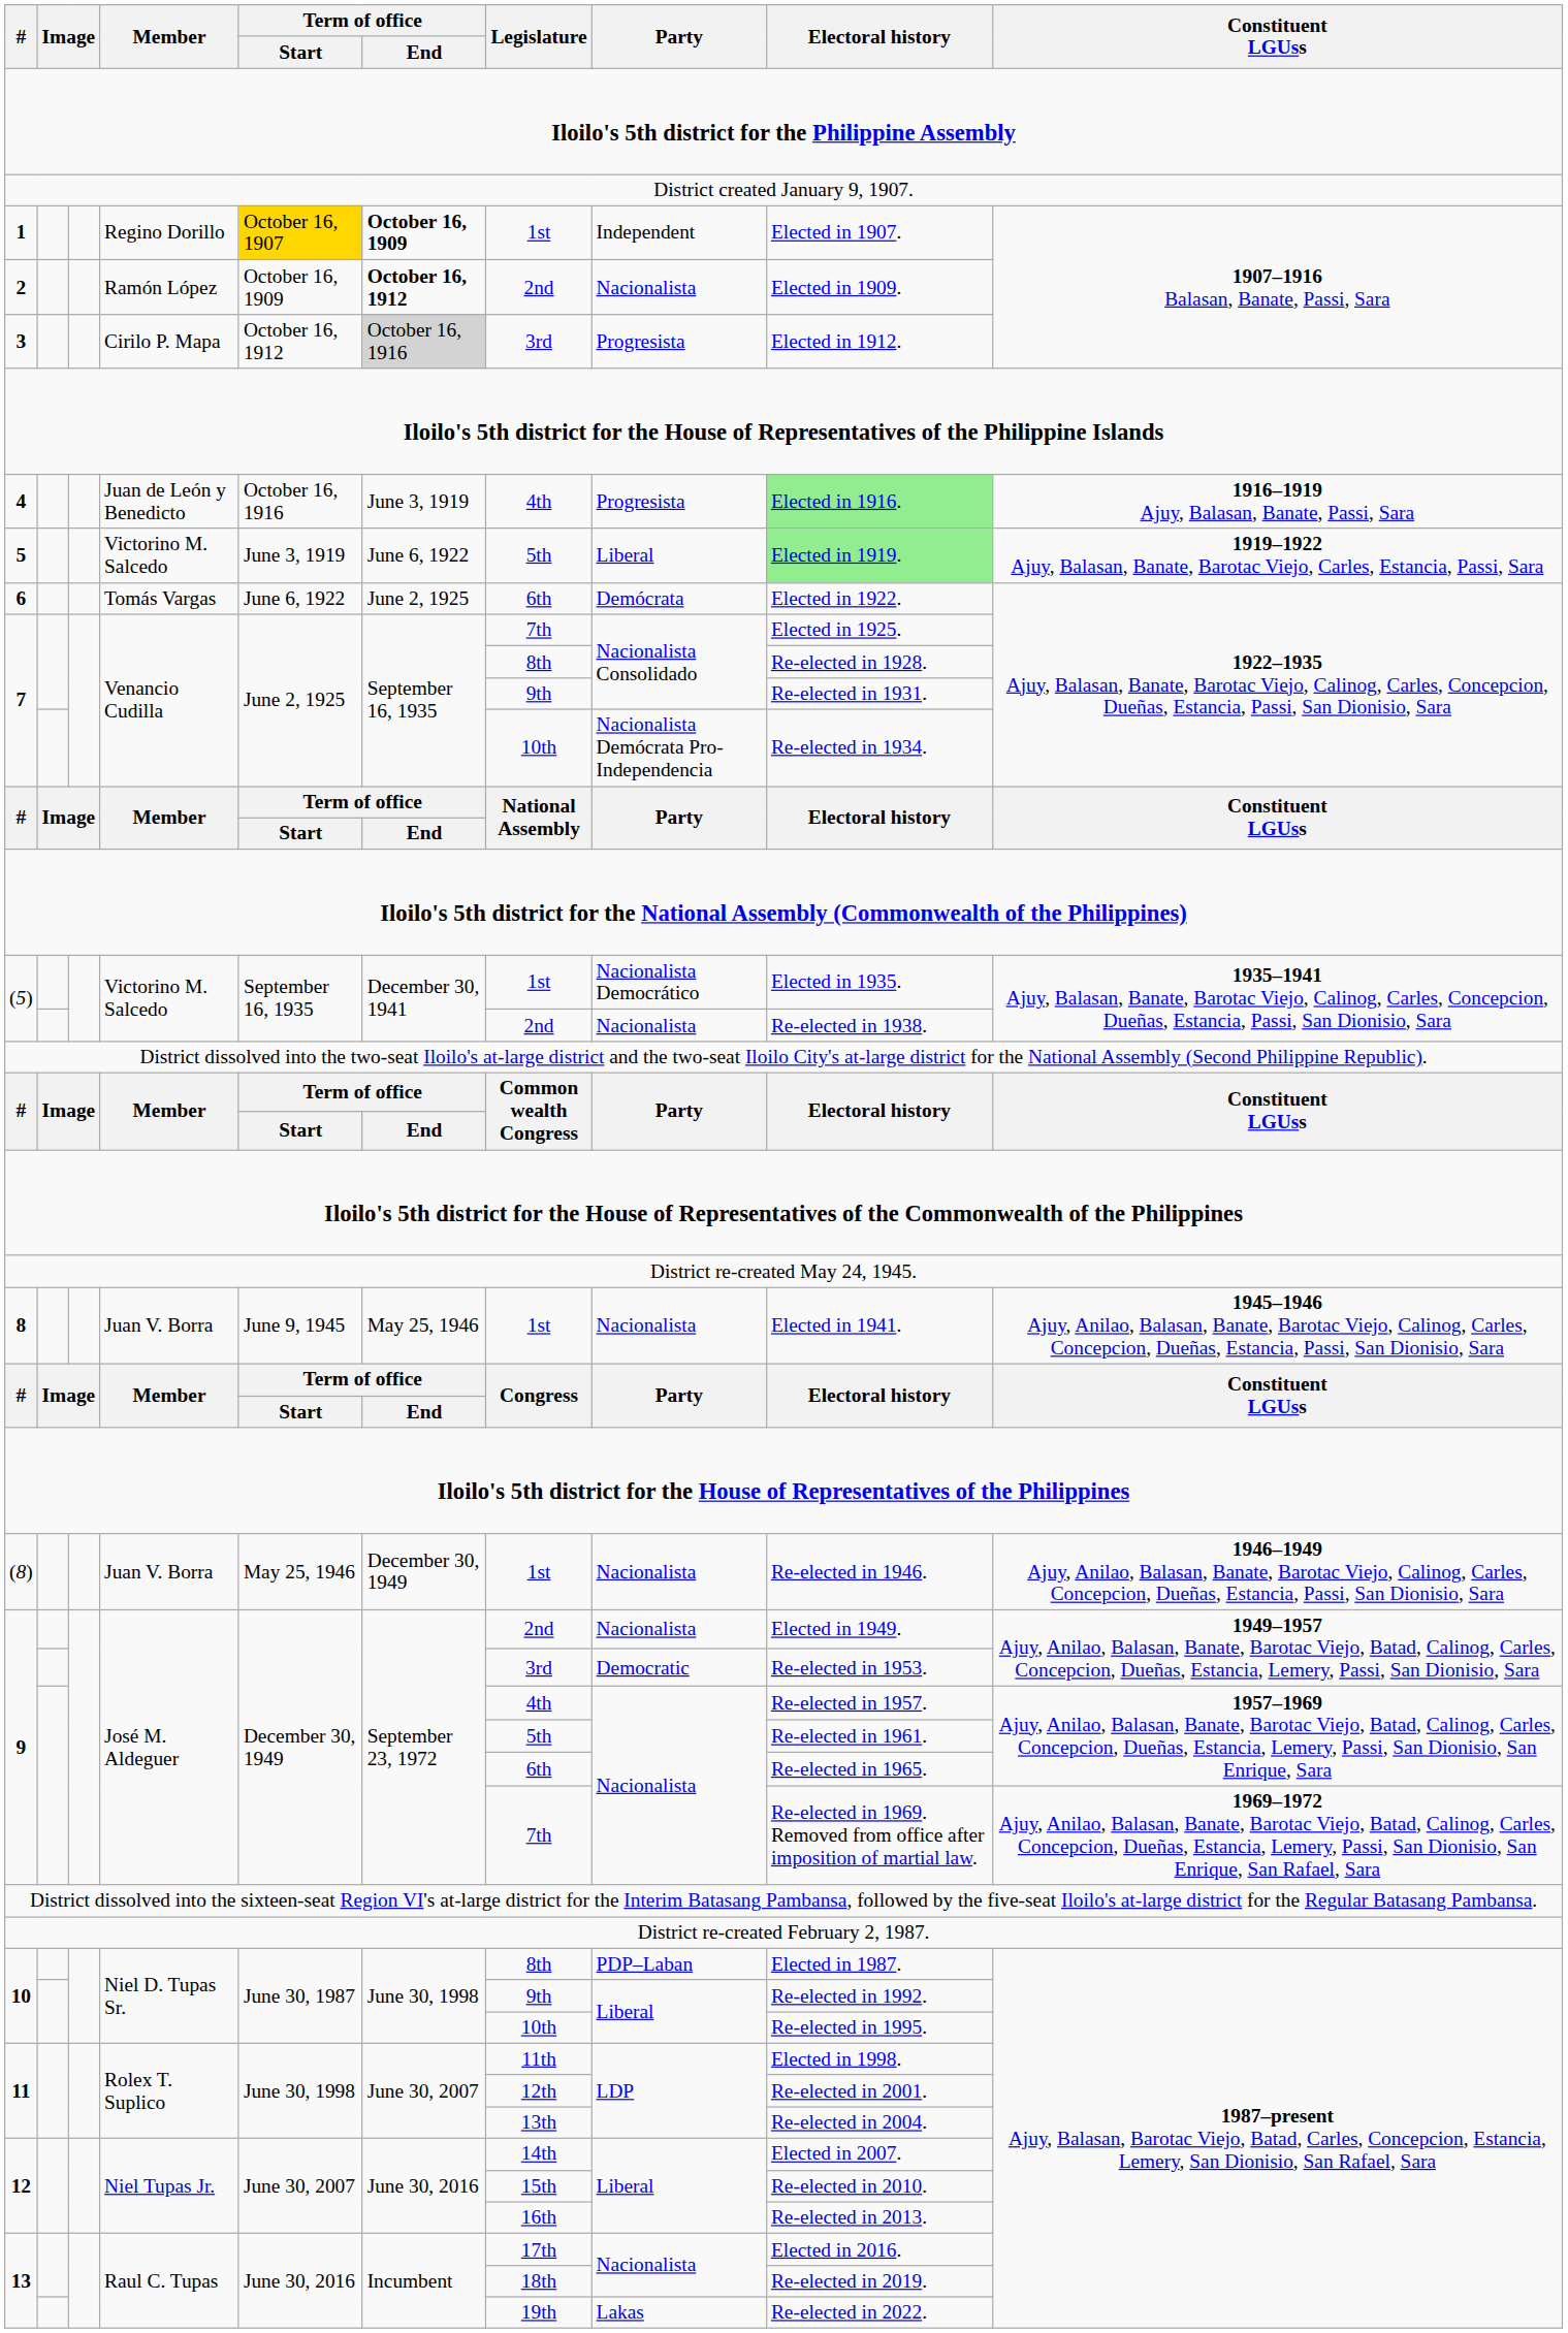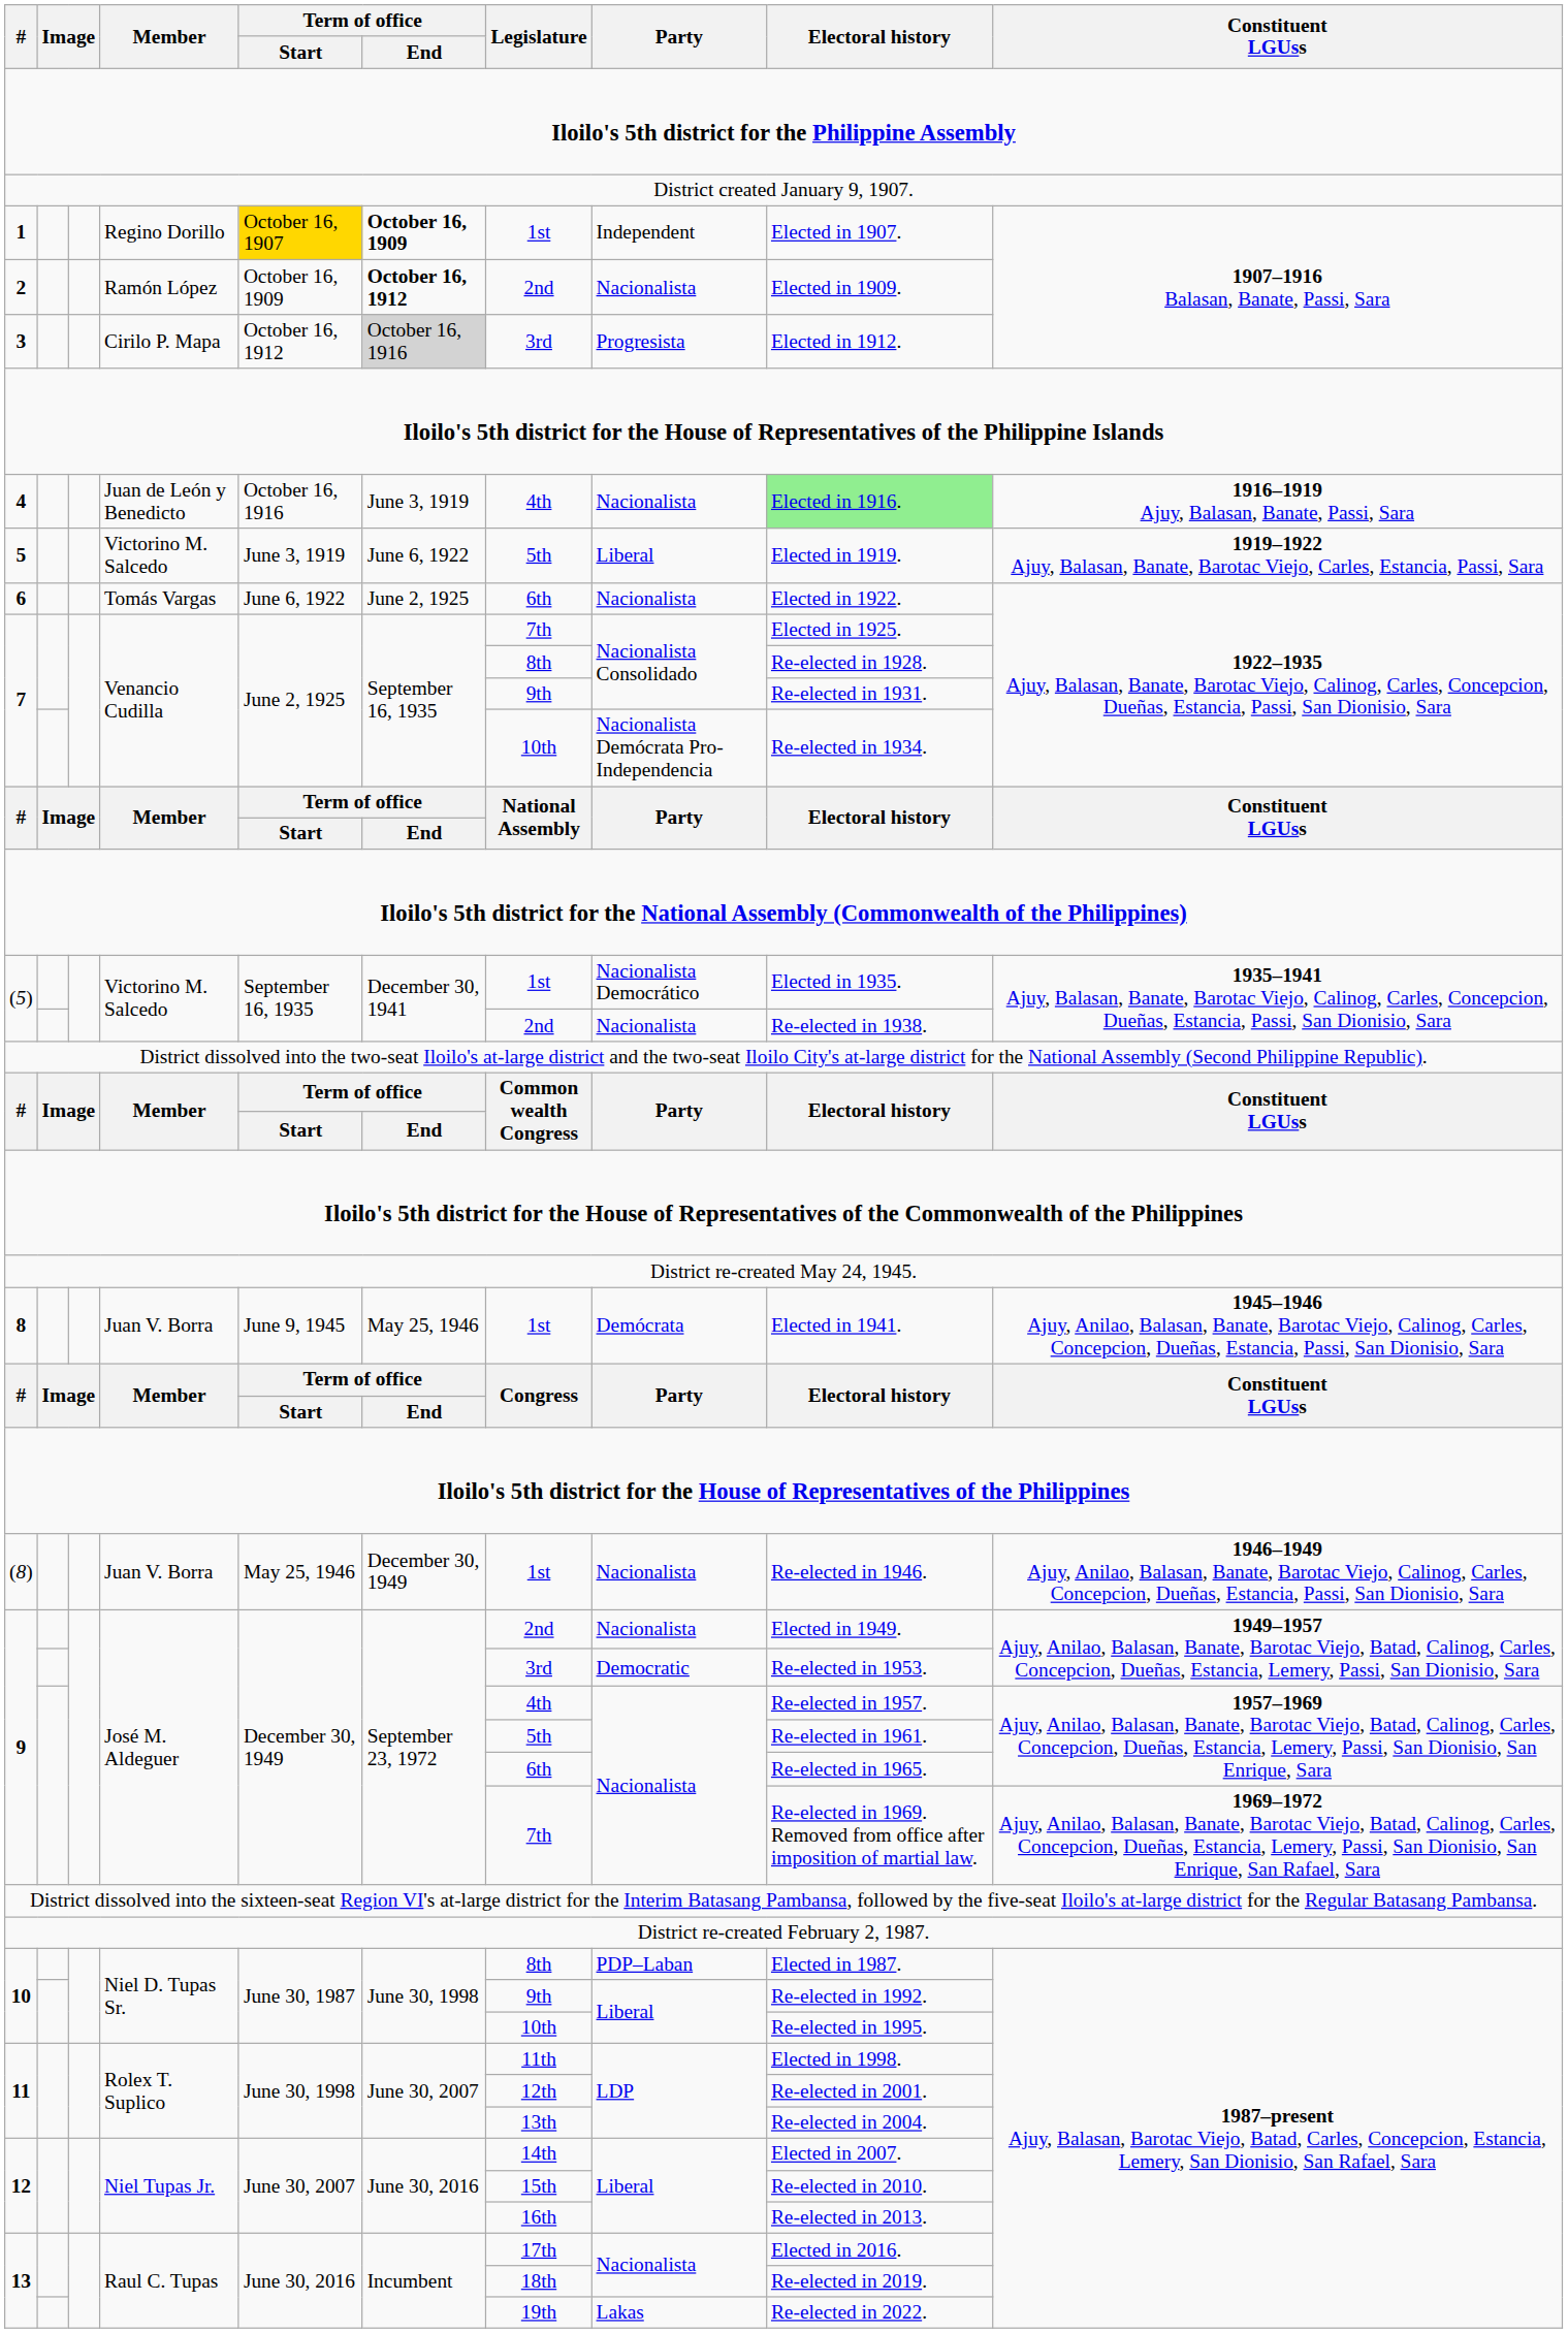4 | Party: Progresista -> Nacionalista
5 | Electoral history: lightgreen background -> no background
6 | Party: Demócrata -> Nacionalista
8 | Party: Nacionalista -> Demócrata
